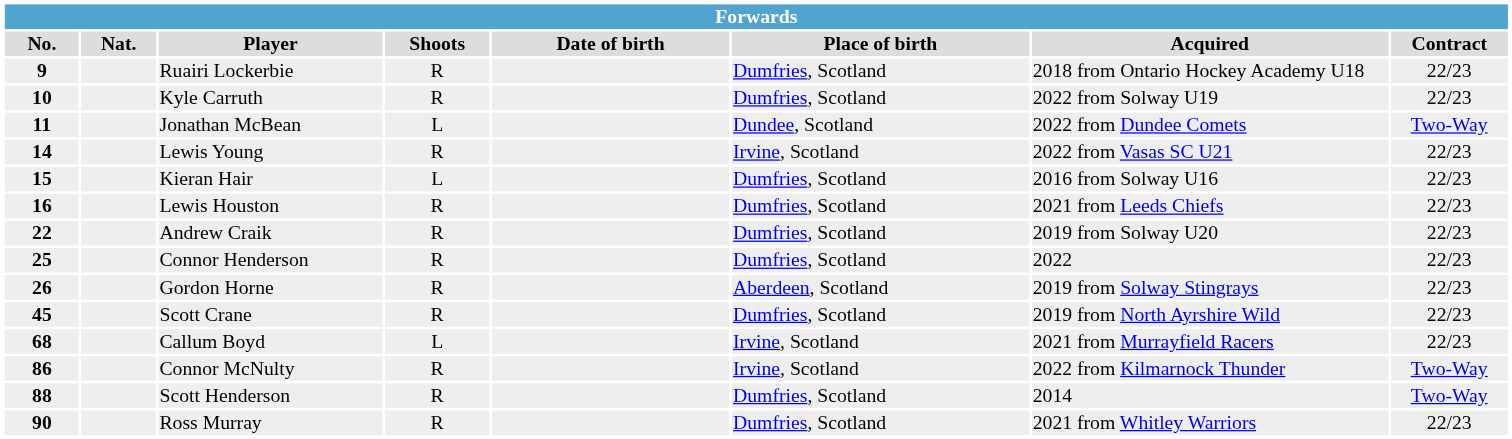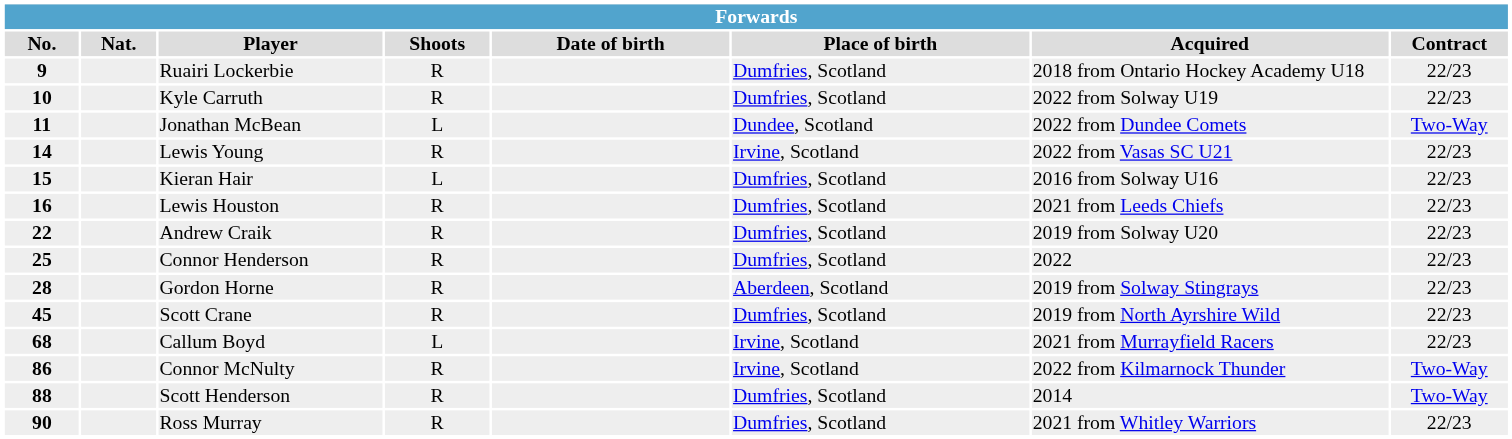Gordon Horne | No.: 26 -> 28
